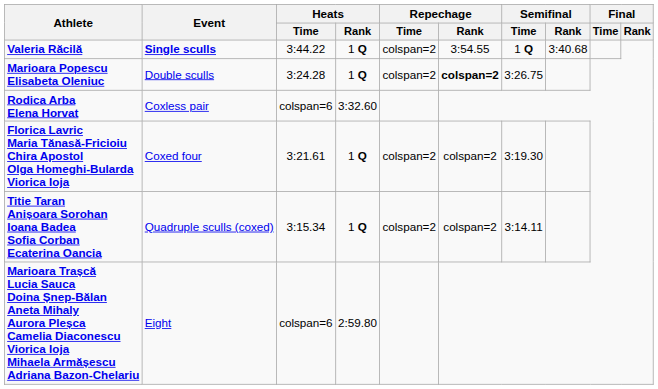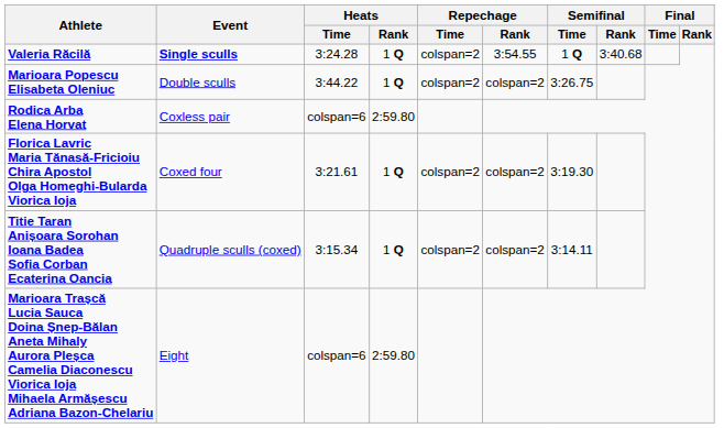Valeria Răcilă | Heats / Time: 3:44.22 -> 3:24.28
Marioara Popescu Elisabeta Oleniuc | Heats / Time: 3:24.28 -> 3:44.22
Marioara Popescu Elisabeta Oleniuc | Repechage / Rank: bold -> normal
Rodica Arba Elena Horvat | Heats / Rank: 3:32.60 -> 2:59.80
